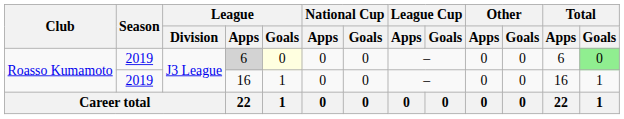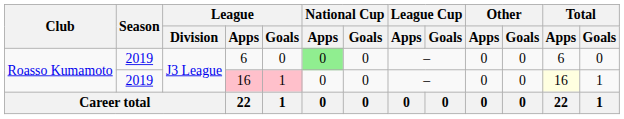row 3 | League / Apps: lightgrey background -> no background
row 3 | League / Goals: lightyellow background -> no background
row 3 | National Cup / Apps: no background -> lightgreen background
row 3 | Total / Goals: lightgreen background -> no background
row 4 | League / Apps: no background -> pink background
row 4 | League / Goals: no background -> pink background
row 4 | Total / Apps: no background -> lightyellow background
